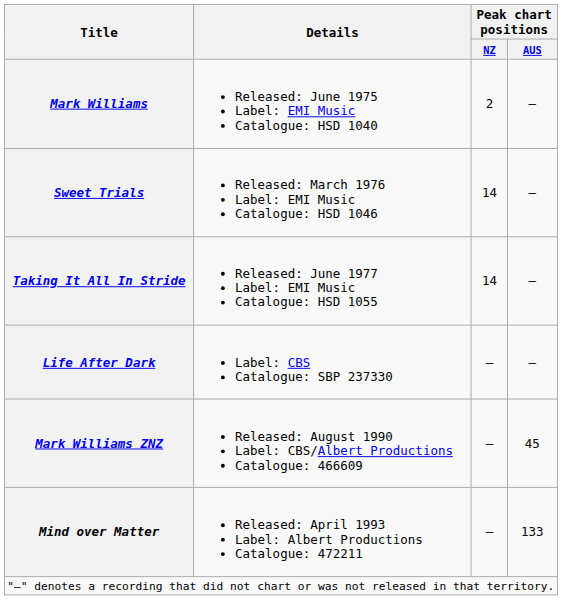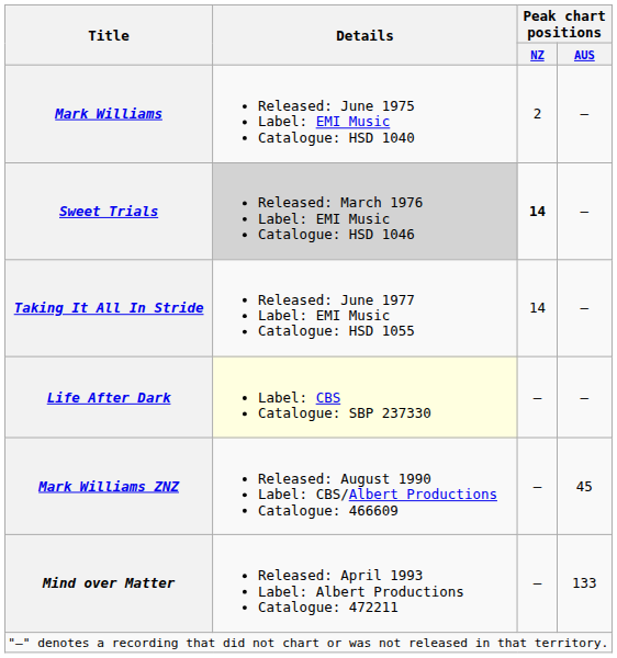Sweet Trials | Details: no background -> lightgrey background
Sweet Trials | Peak chart positions / NZ: normal -> bold
Life After Dark | Details: no background -> lightyellow background
